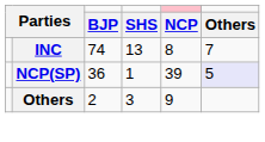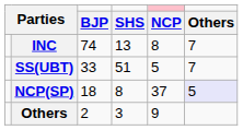+ row: SS(UBT) | 33 | 51 | 5 | 7
NCP(SP) | BJP: 36 -> 18
NCP(SP) | SHS: 1 -> 8
NCP(SP) | NCP: 39 -> 37
